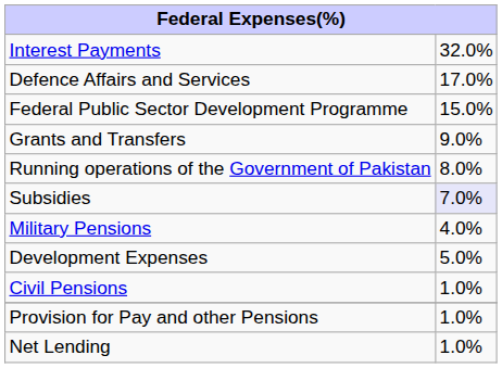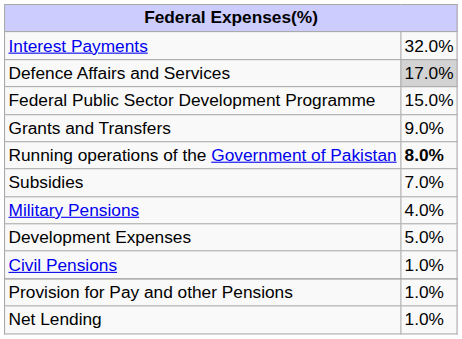Defence Affairs and Services | column 2: no background -> lightgrey background
Running operations of the Government of Pakistan | column 2: normal -> bold
Subsidies | column 2: lavender background -> no background
